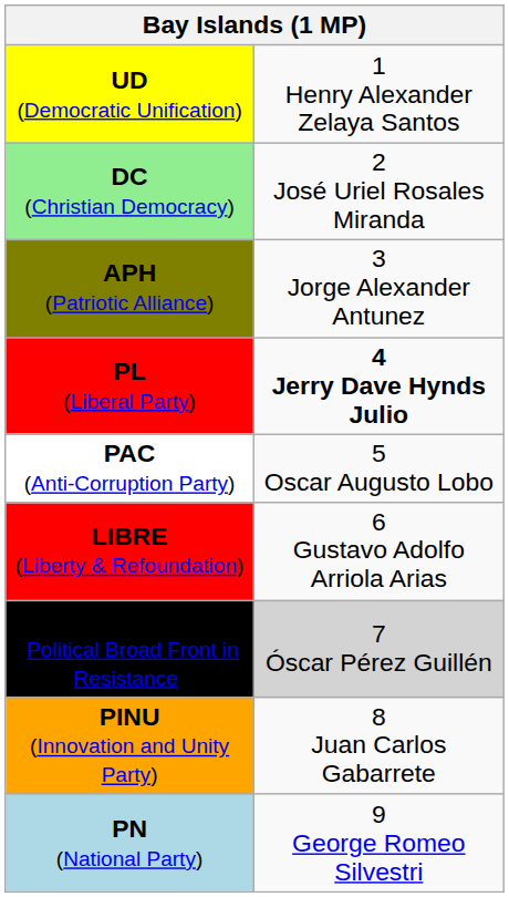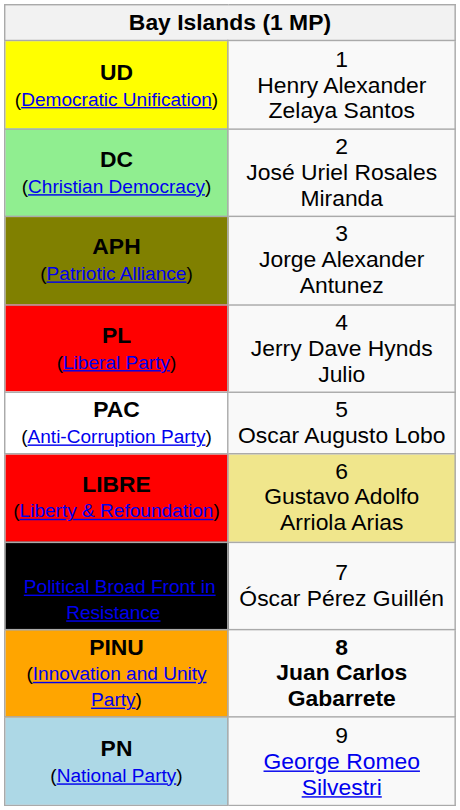PL (Liberal Party) | column 2: bold -> normal
LIBRE (Liberty & Refoundation) | column 2: no background -> khaki background
FAPER (Political Broad Front in Resistance) | column 2: lightgrey background -> no background
PINU (Innovation and Unity Party) | column 2: normal -> bold
